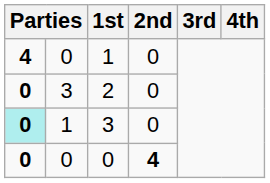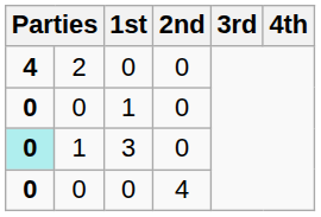row 2 | column 2: 0 -> 2
row 2 | 1st: 1 -> 0
row 3 | column 2: 3 -> 0
row 3 | 1st: 2 -> 1
row 5 | 2nd: bold -> normal
